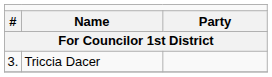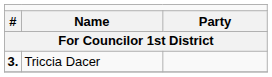Triccia Dacer | column 1: normal -> bold
